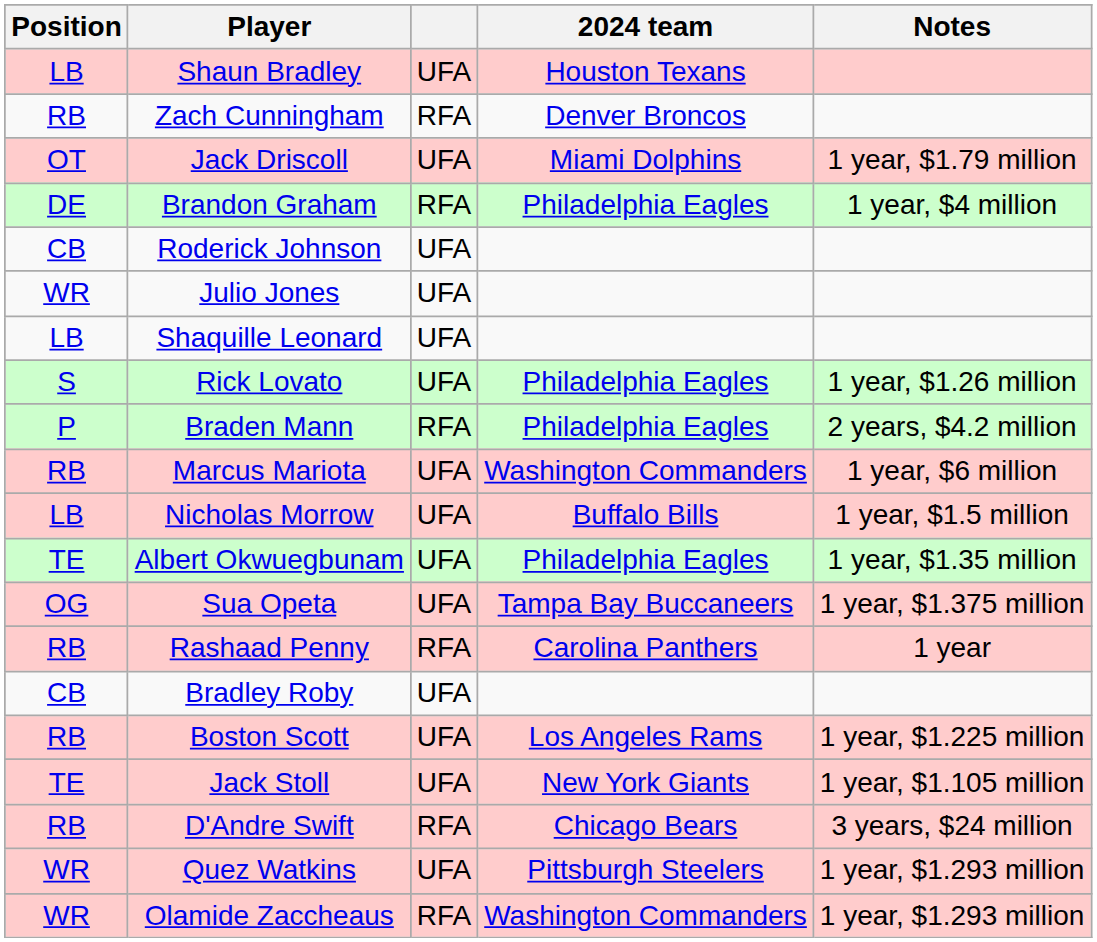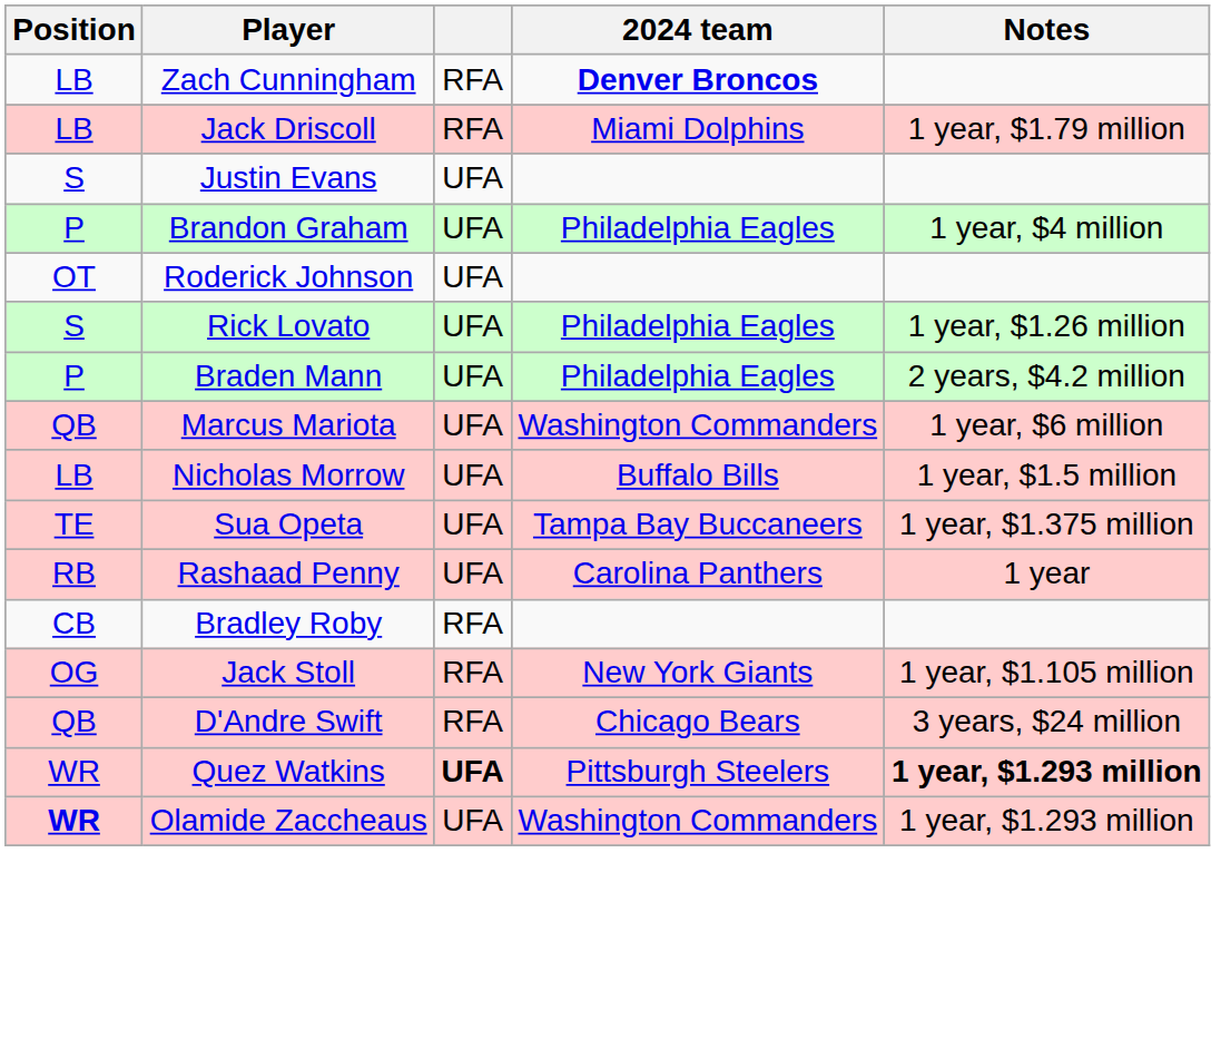- row: LB | Shaun Bradley | UFA | Houston Texans
Zach Cunningham | Position: RB -> LB
Zach Cunningham | 2024 team: normal -> bold
Jack Driscoll | Position: OT -> LB
Jack Driscoll | column 3: UFA -> RFA
+ row: S | Justin Evans | UFA
Brandon Graham | Position: DE -> P
Brandon Graham | column 3: RFA -> UFA
Roderick Johnson | Position: CB -> OT
- row: WR | Julio Jones | UFA
- row: LB | Shaquille Leonard | UFA
Braden Mann | column 3: RFA -> UFA
Marcus Mariota | Position: RB -> QB
- row: TE | Albert Okwuegbunam | UFA | Philadelphia Eagles | 1 year, $1.35 million
Sua Opeta | Position: OG -> TE
Rashaad Penny | column 3: RFA -> UFA
Bradley Roby | column 3: UFA -> RFA
- row: RB | Boston Scott | UFA | Los Angeles Rams | 1 year, $1.225 million
Jack Stoll | Position: TE -> OG
Jack Stoll | column 3: UFA -> RFA
D'Andre Swift | Position: RB -> QB
Quez Watkins | column 3: normal -> bold
Quez Watkins | Notes: normal -> bold
Olamide Zaccheaus | Position: normal -> bold
Olamide Zaccheaus | column 3: RFA -> UFA
